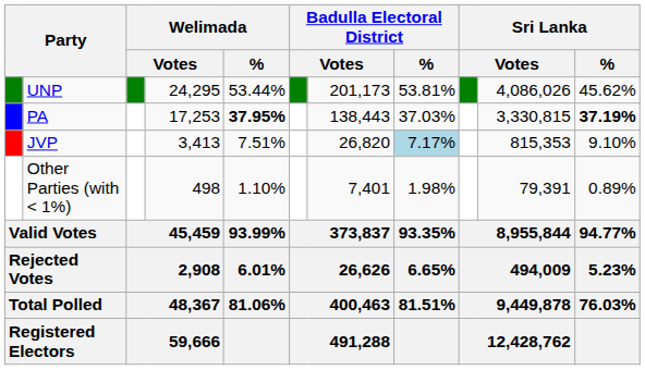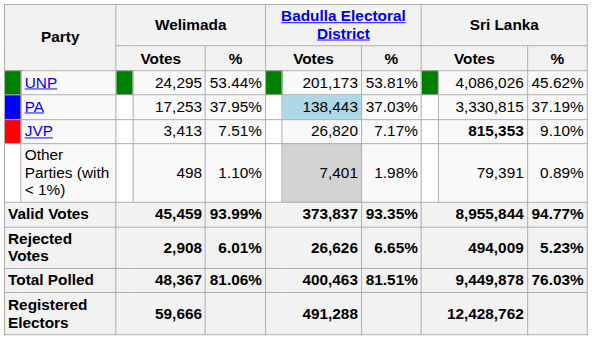PA | Welimada / %: bold -> normal
PA | column 7: no background -> lightblue background
PA | Sri Lanka / %: bold -> normal
JVP | Badulla Electoral District / %: lightblue background -> no background
JVP | column 10: normal -> bold
Other Parties (with < 1%) | column 7: no background -> lightgrey background
